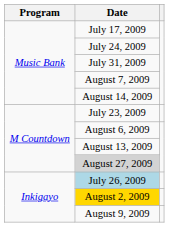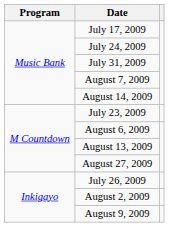August 27, 2009 | Date: lightgrey background -> no background
July 26, 2009 | Date: lightblue background -> no background
August 2, 2009 | Date: gold background -> no background
